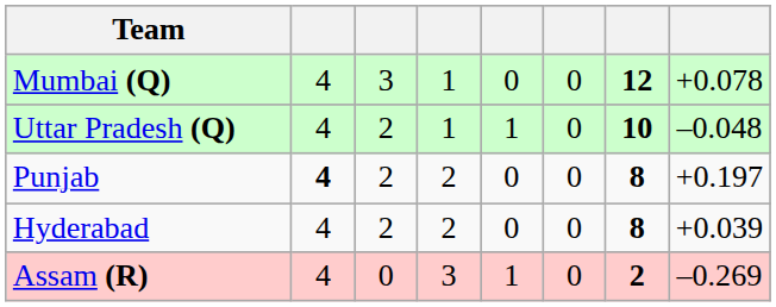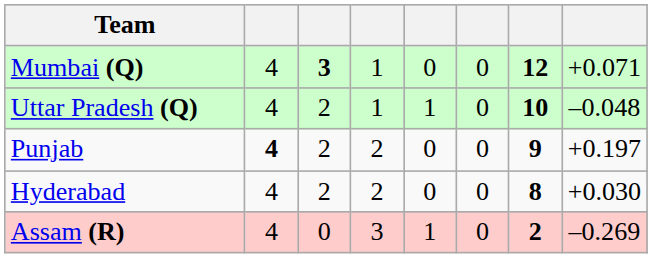Mumbai (Q) | column 3: normal -> bold
Mumbai (Q) | column 8: +0.078 -> +0.071
Punjab | column 7: 8 -> 9
Hyderabad | column 8: +0.039 -> +0.030
